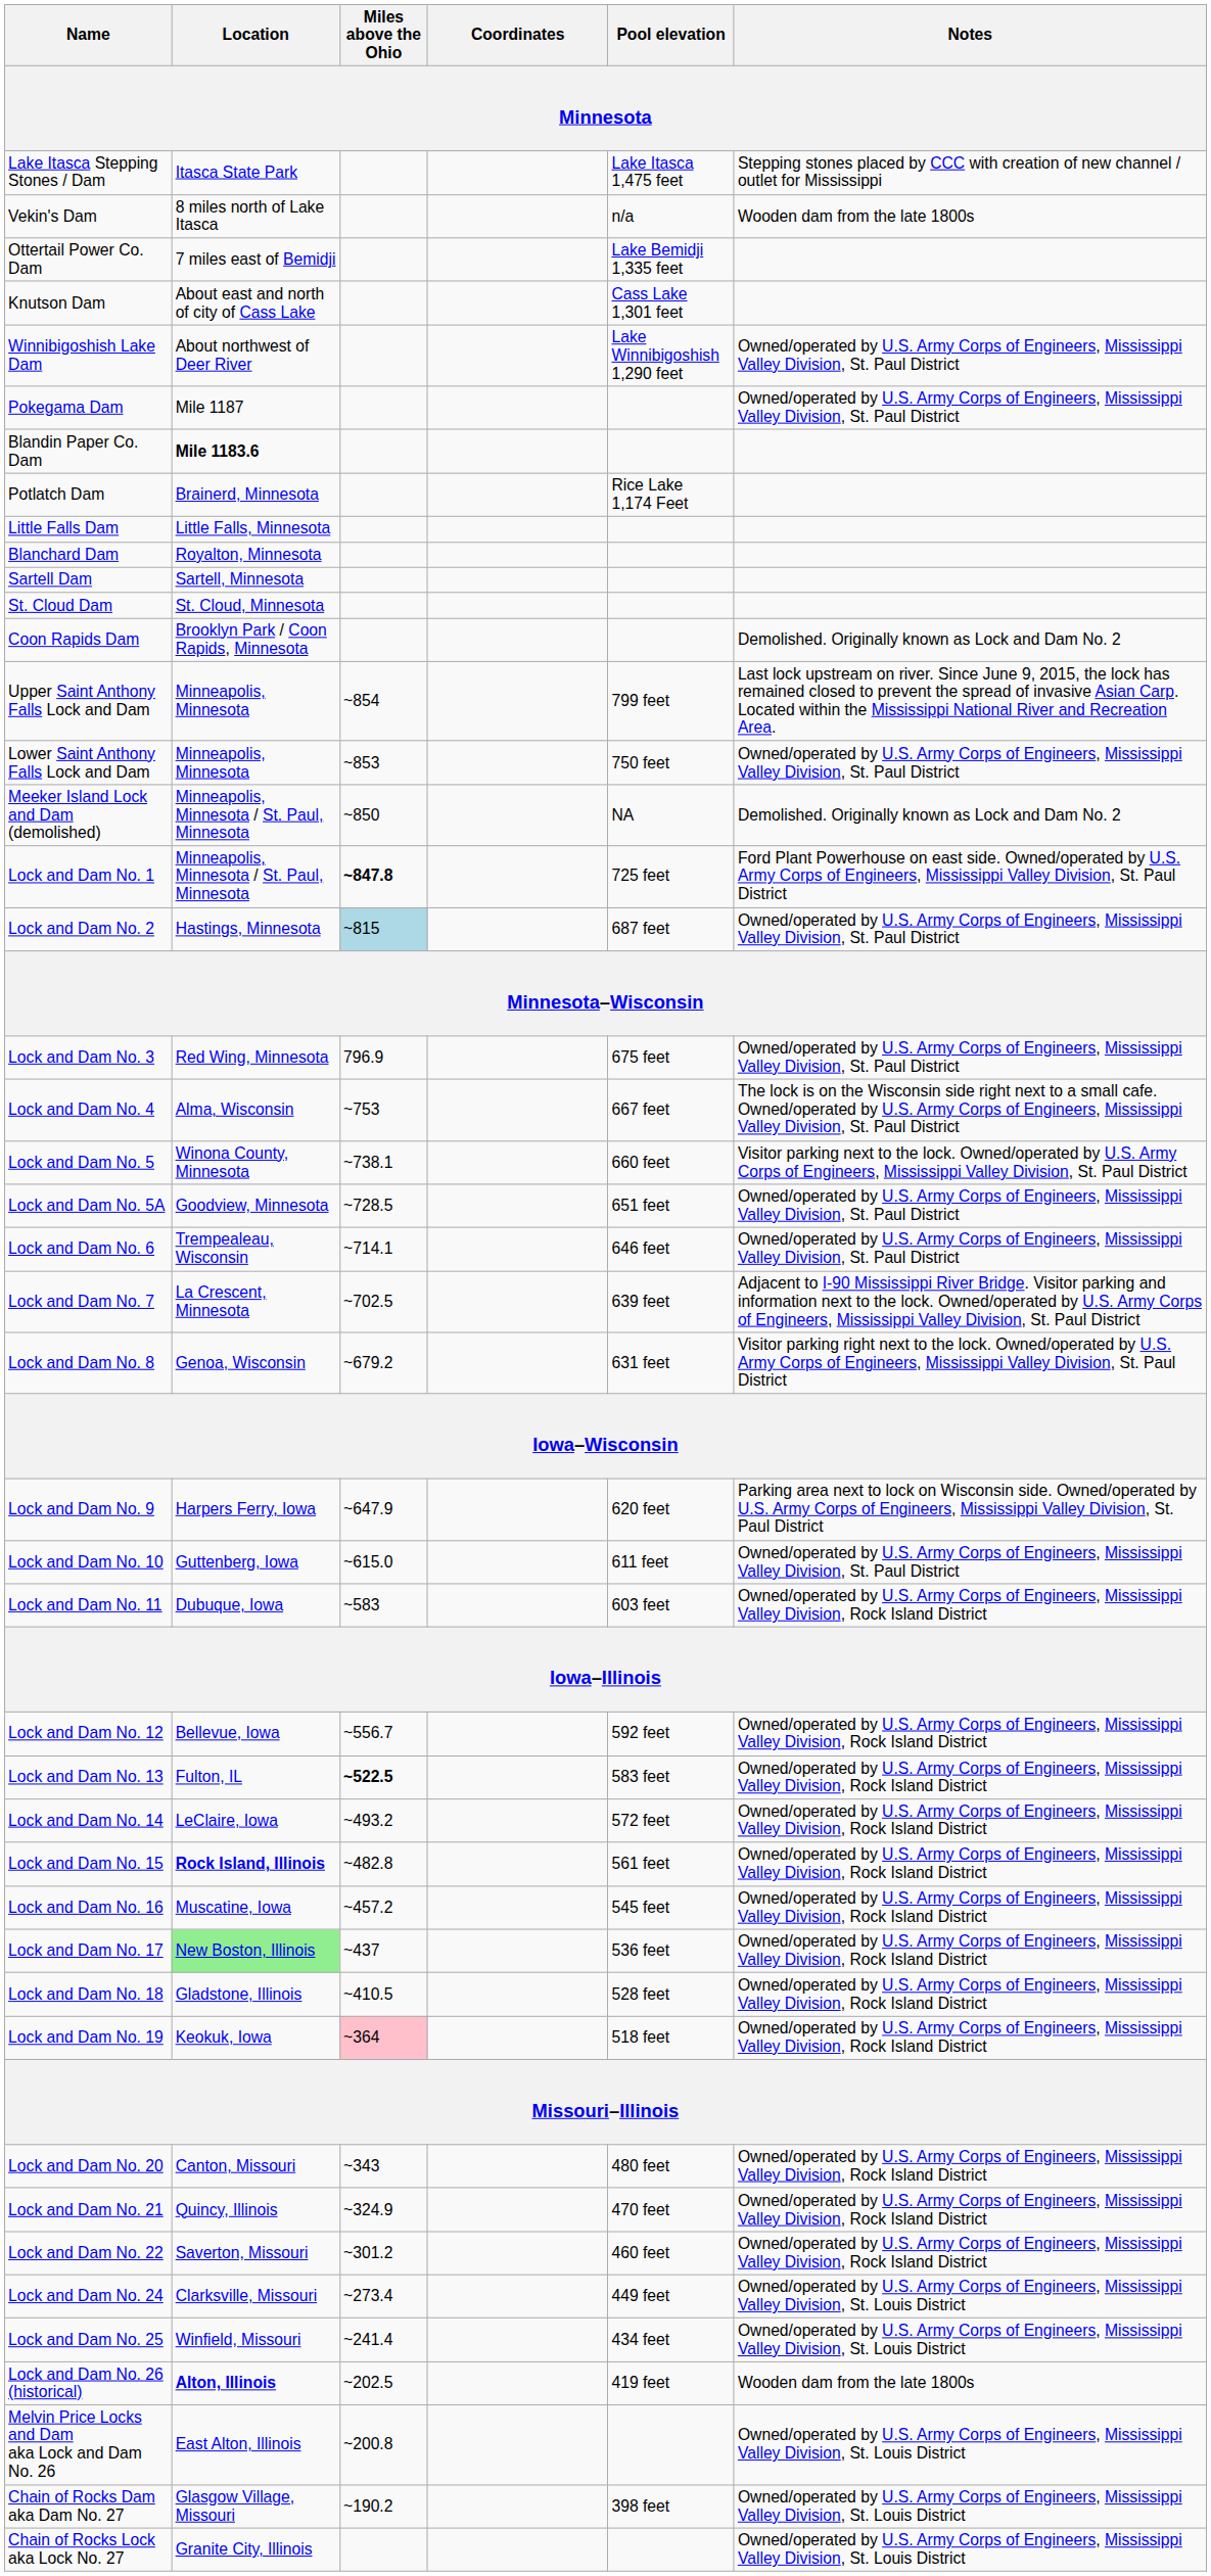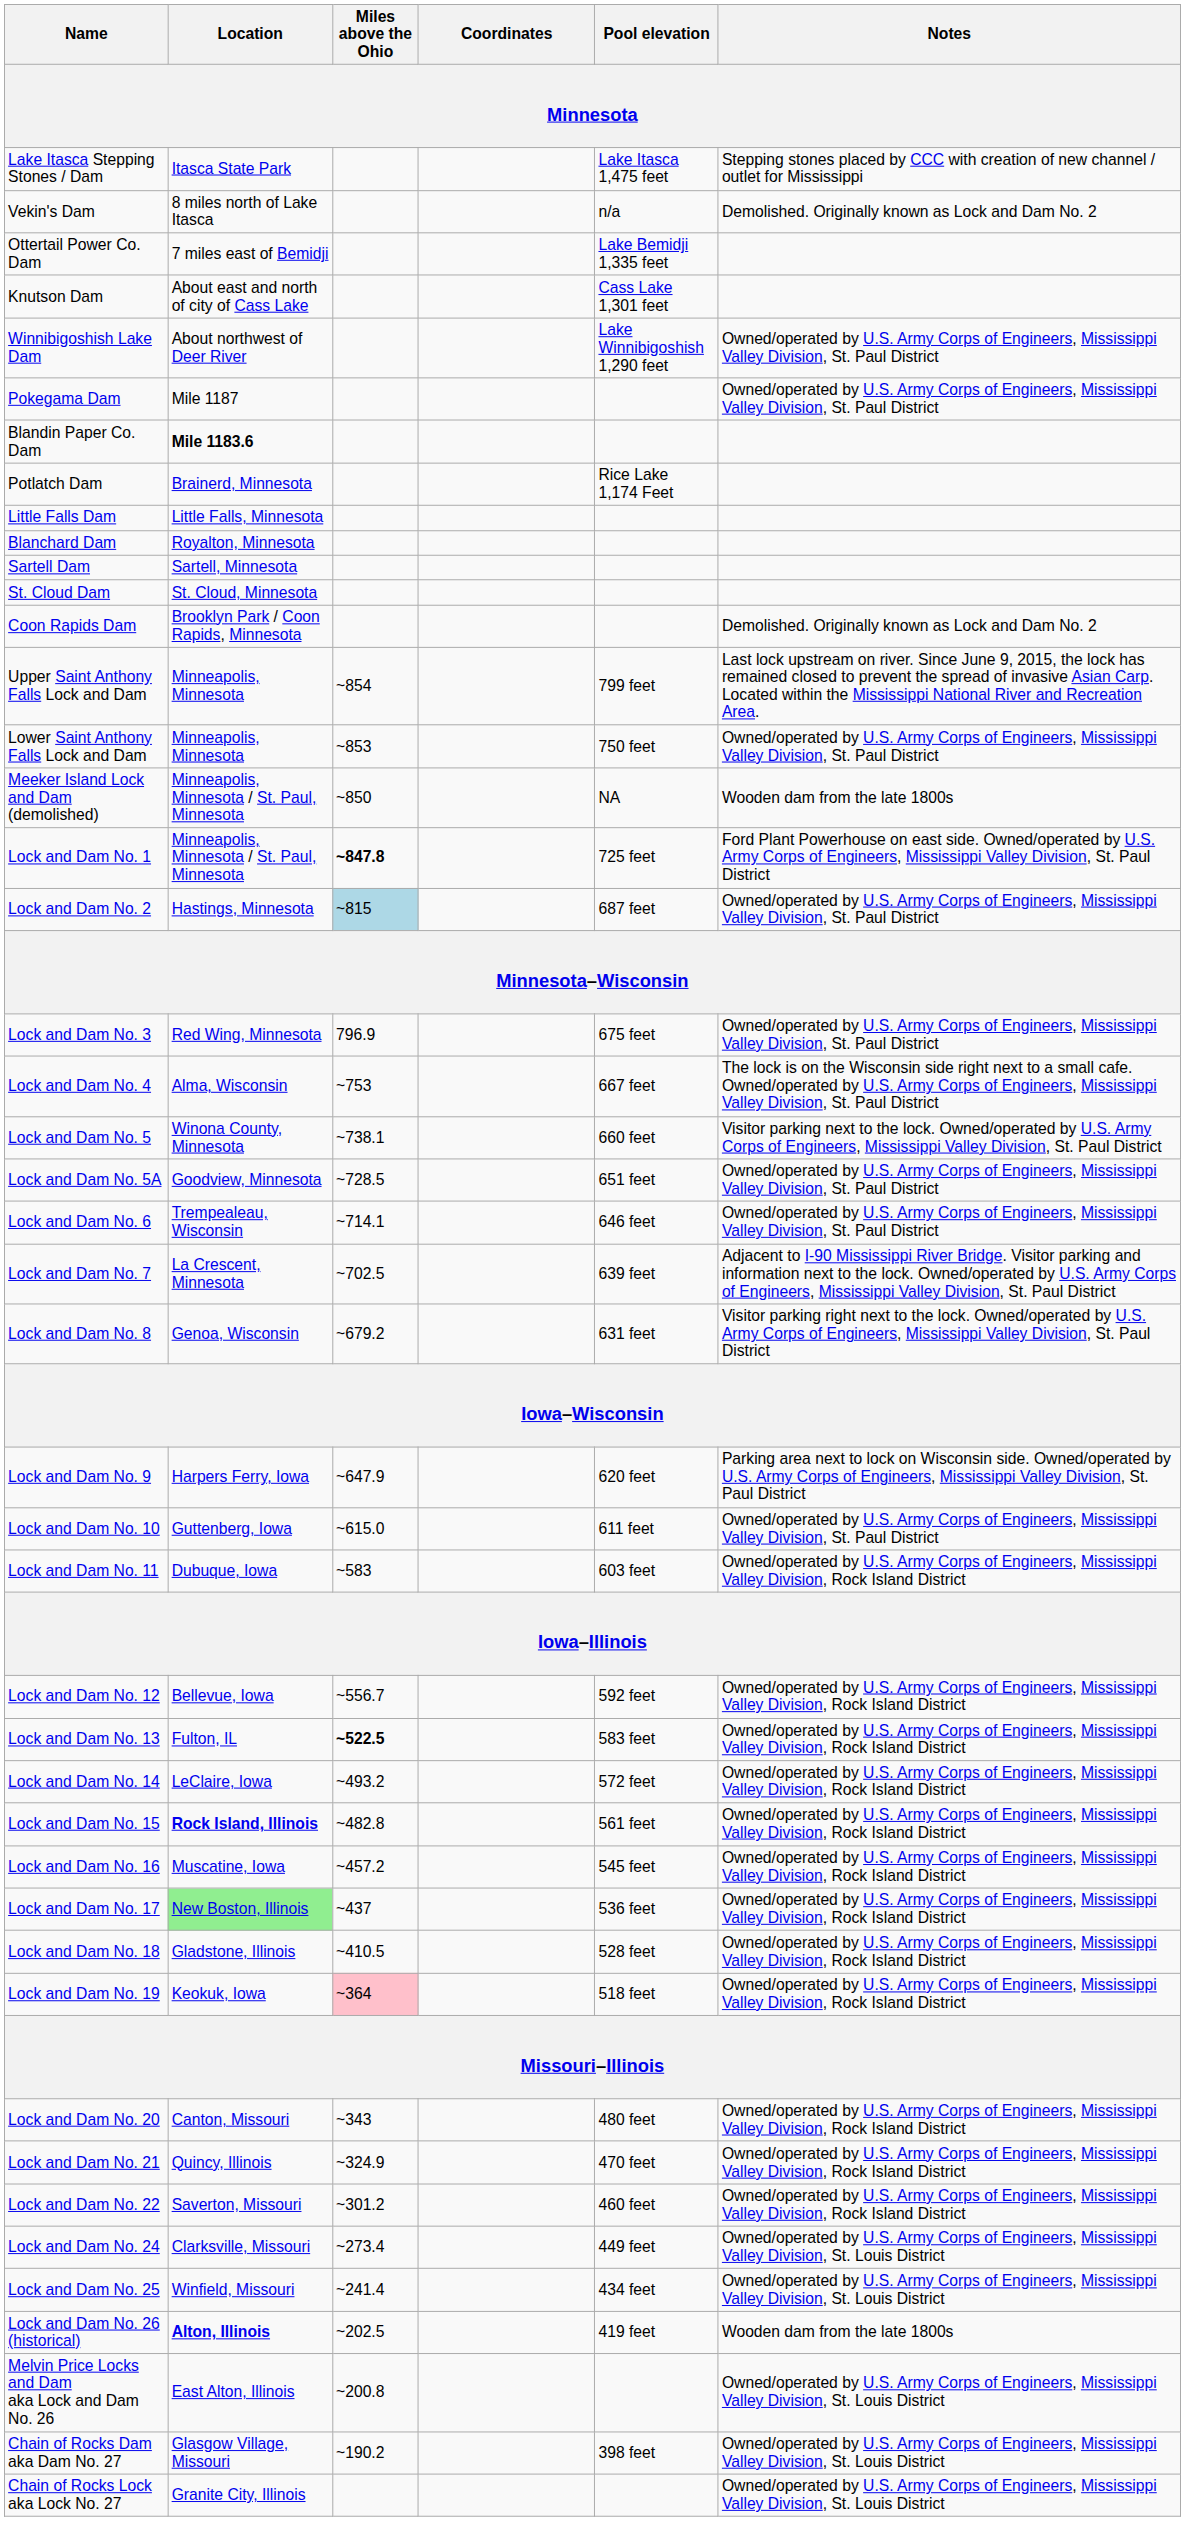Vekin's Dam | Notes: Wooden dam from the late 1800s -> Demolished. Originally known as Lock and Dam No. 2
Meeker Island Lock and Dam (demolished) | Notes: Demolished. Originally known as Lock and Dam No. 2 -> Wooden dam from the late 1800s
